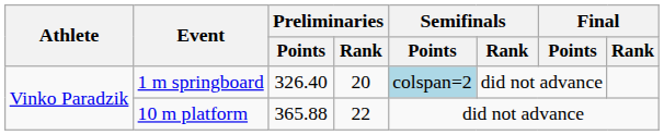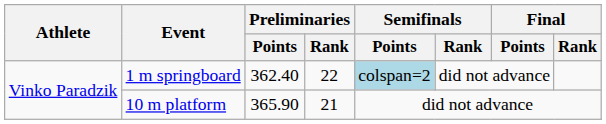1 m springboard | Preliminaries / Points: 326.40 -> 362.40
1 m springboard | Preliminaries / Rank: 20 -> 22
10 m platform | Preliminaries / Points: 365.88 -> 365.90
10 m platform | Preliminaries / Rank: 22 -> 21
